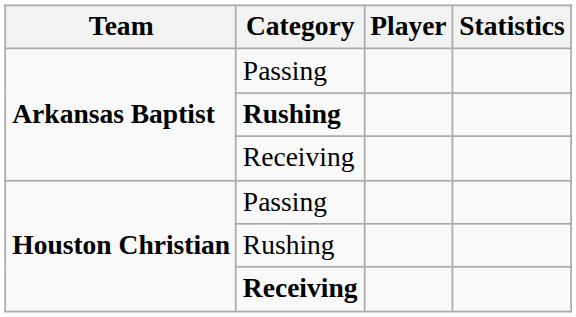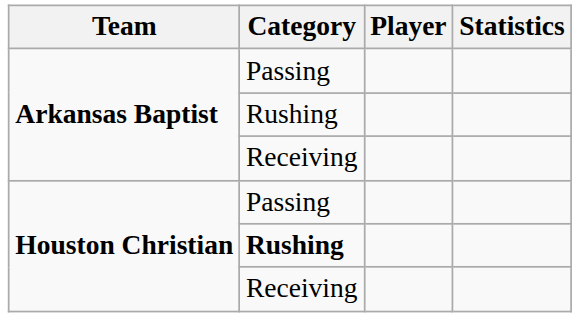Arkansas Baptist / Rushing | Category: bold -> normal
Houston Christian / Rushing | Category: normal -> bold
Houston Christian / Receiving | Category: bold -> normal
